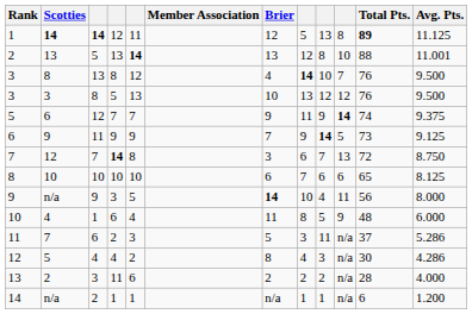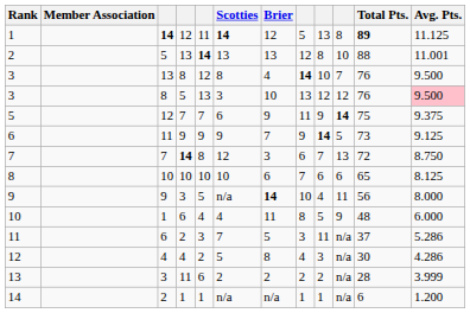columns swapped: Member Association <-> Scotties
row 5 | Avg. Pts.: no background -> pink background
row 6 | Total Pts.: 74 -> 75
row 14 | Avg. Pts.: 4.000 -> 3.999
